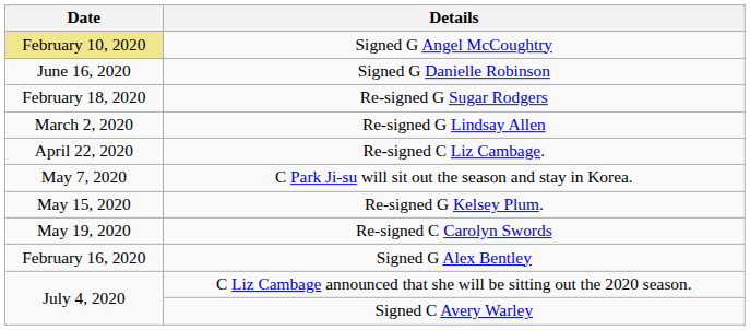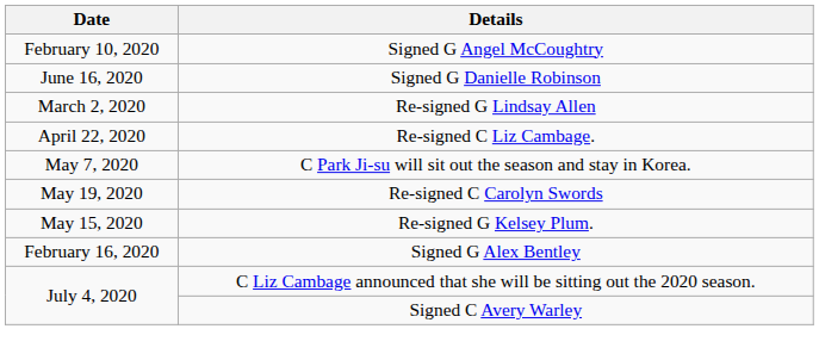Signed G Angel McCoughtry | Date: khaki background -> no background
- row: February 18, 2020 | Re-signed G Sugar Rodgers
rows swapped: Re-signed G Kelsey Plum. <-> Re-signed C Carolyn Swords
